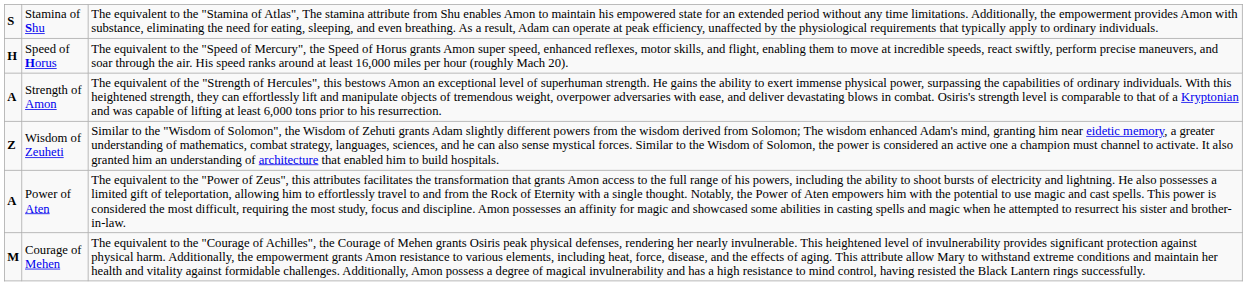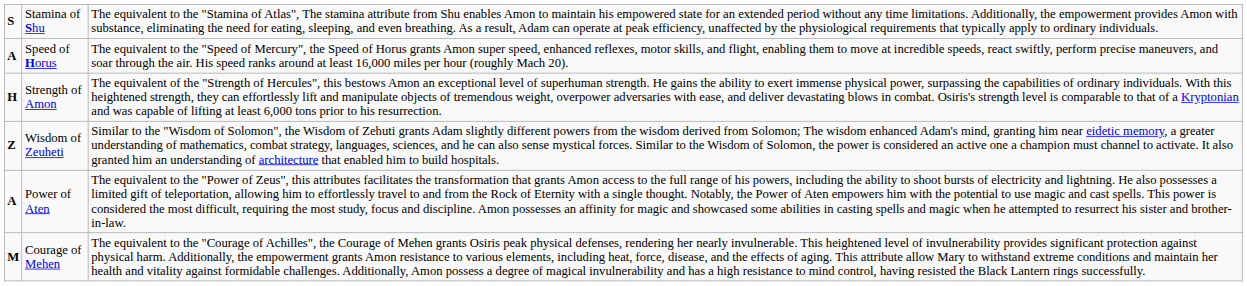Speed of Horus | column 1: H -> A
Strength of Amon | column 1: A -> H
